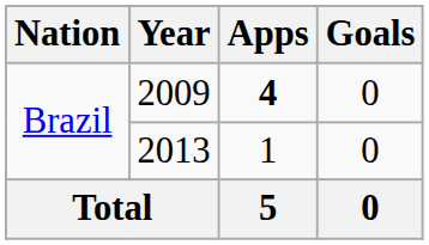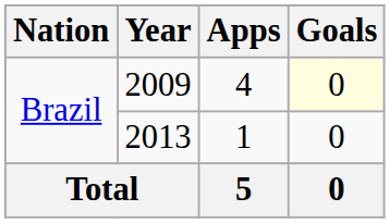2009 | Apps: bold -> normal
2009 | Goals: no background -> lightyellow background
